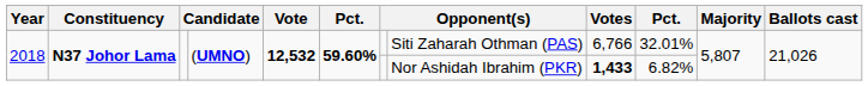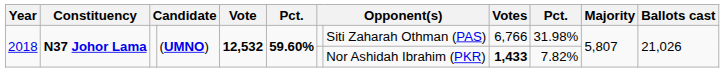row 2 | column 10: 32.01% -> 31.98%
row 3 | column 10: 6.82% -> 7.82%
